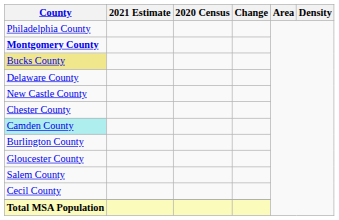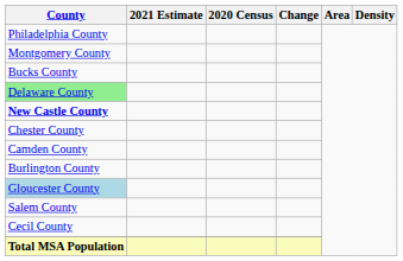Montgomery County | County: bold -> normal
Bucks County | County: khaki background -> no background
Delaware County | County: no background -> lightgreen background
New Castle County | County: normal -> bold
Camden County | County: paleturquoise background -> no background
Gloucester County | County: no background -> lightblue background
